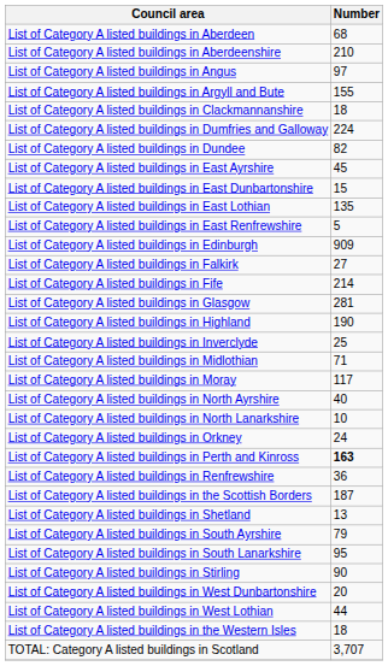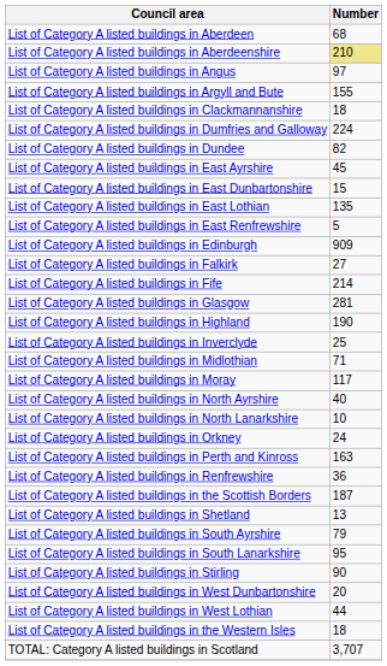List of Category A listed buildings in Aberdeenshire | Number: no background -> khaki background
List of Category A listed buildings in Perth and Kinross | Number: bold -> normal
